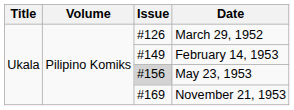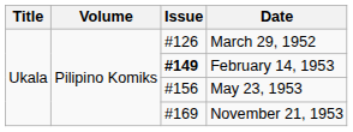February 14, 1953 | Issue: normal -> bold
May 23, 1953 | Issue: lightgrey background -> no background
